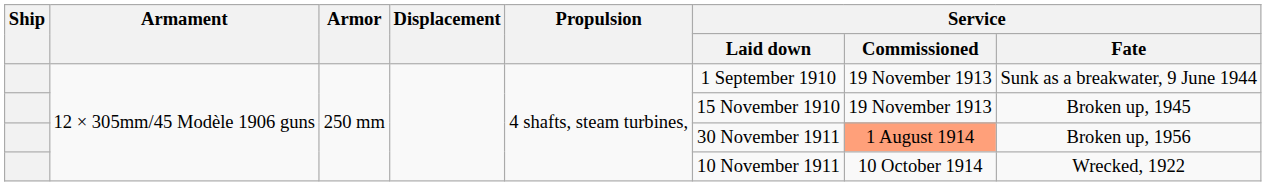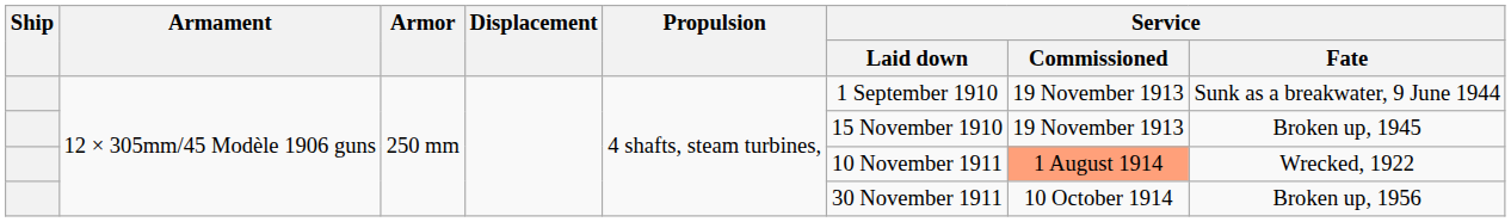row 5 | Service / Laid down: 30 November 1911 -> 10 November 1911
row 5 | Service / Fate: Broken up, 1956 -> Wrecked, 1922
row 6 | Service / Laid down: 10 November 1911 -> 30 November 1911
row 6 | Service / Fate: Wrecked, 1922 -> Broken up, 1956
